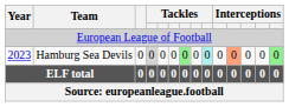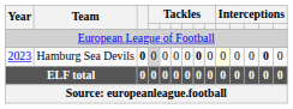2023 | column 3: normal -> bold
2023 | column 7: lightgreen background -> no background
2023 | column 8: normal -> bold
2023 | column 9: paleturquoise background -> no background
2023 | column 10: no background -> lightyellow background
2023 | column 11: lightsalmon background -> no background
2023 | column 13: normal -> bold
2023 | column 14: lightgreen background -> no background
